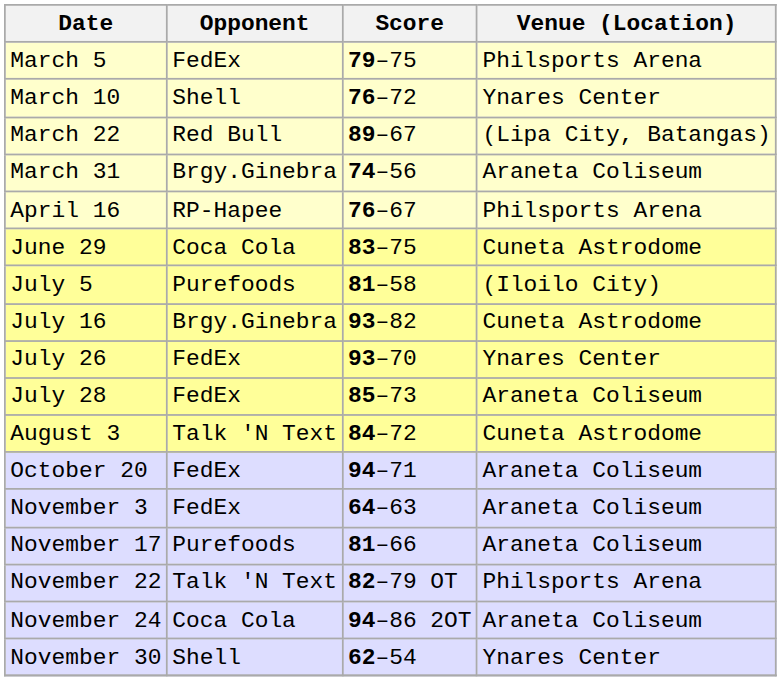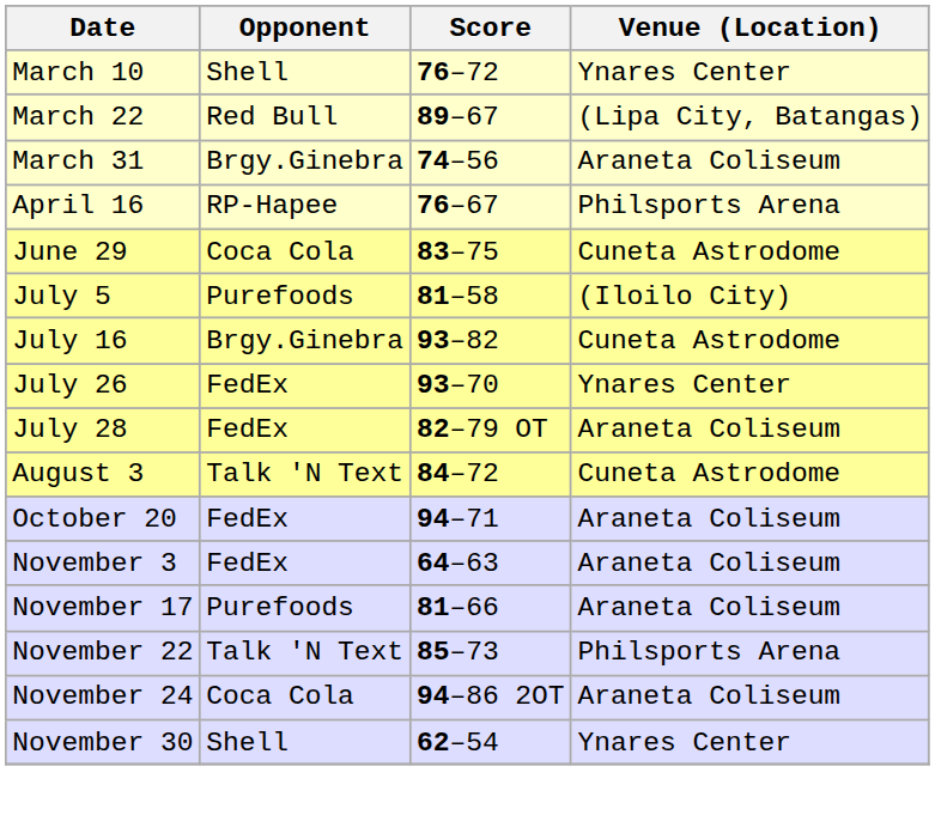- row: March 5 | FedEx | 79–75 | Philsports Arena
July 28 | Score: 85–73 -> 82–79 OT
November 22 | Score: 82–79 OT -> 85–73
